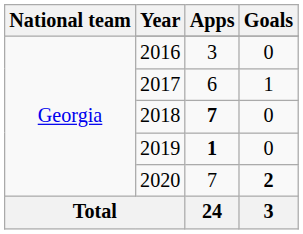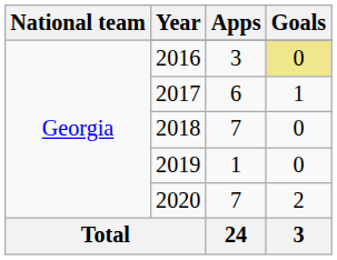2016 | Goals: no background -> khaki background
2018 | Apps: bold -> normal
2019 | Apps: bold -> normal
2020 | Goals: bold -> normal
